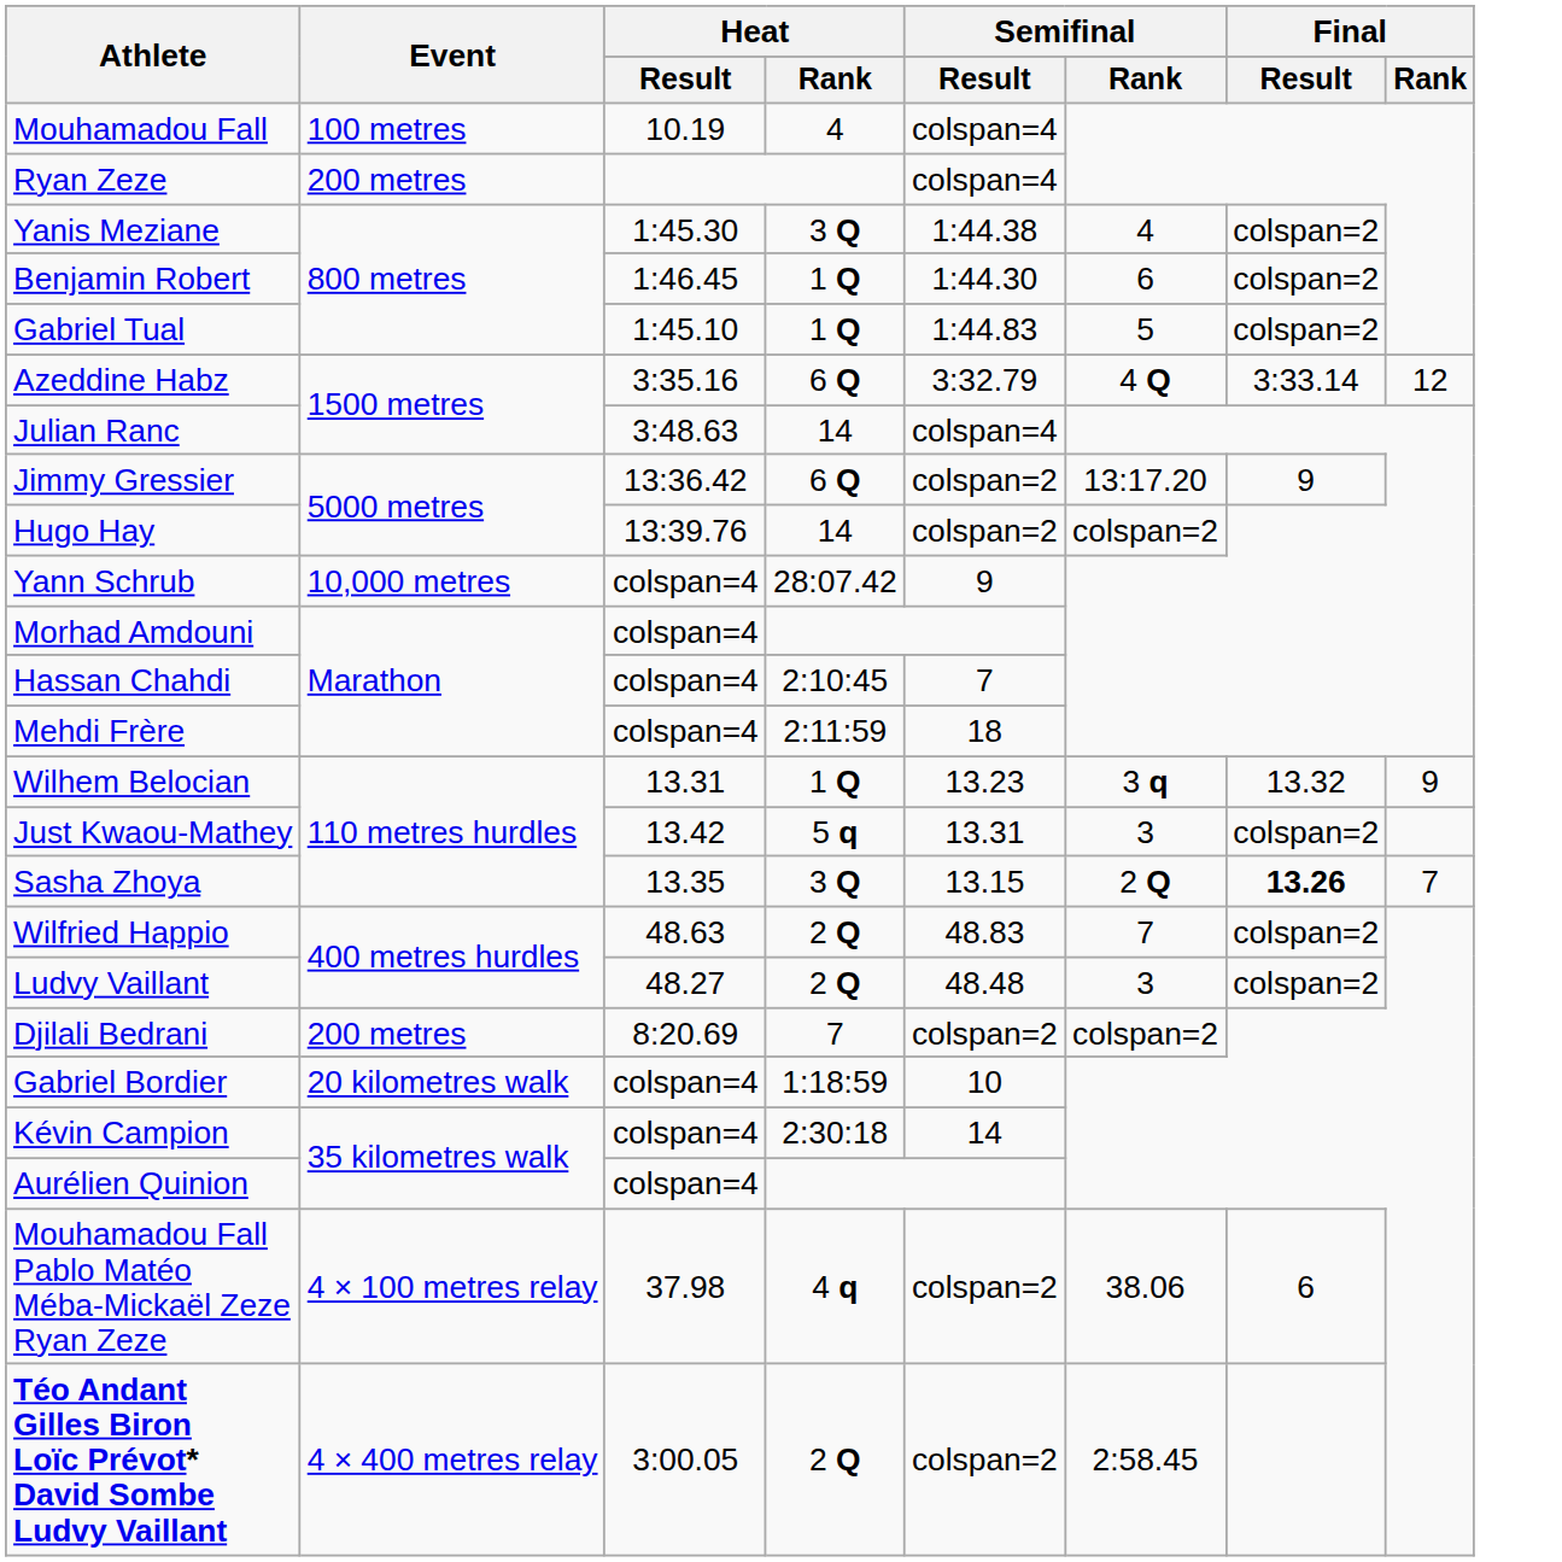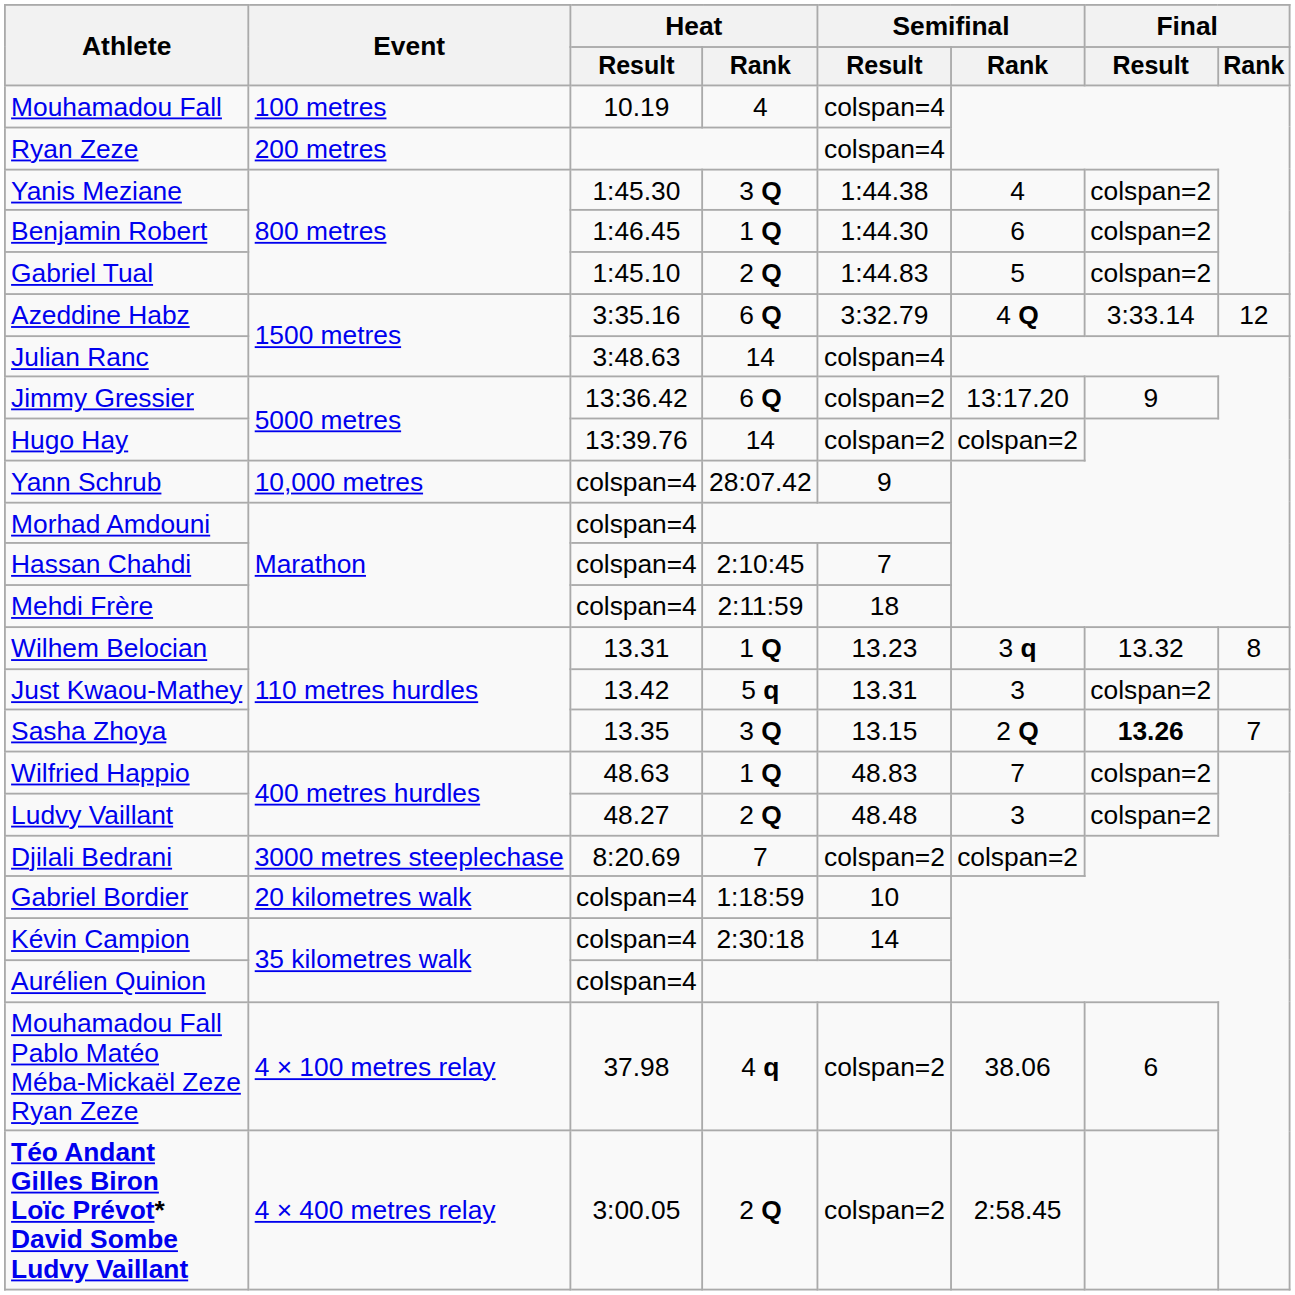Gabriel Tual | Heat / Rank: 1 Q -> 2 Q
Wilhem Belocian | Final / Rank: 9 -> 8
Wilfried Happio | Heat / Rank: 2 Q -> 1 Q
Djilali Bedrani | Event: 200 metres -> 3000 metres steeplechase
